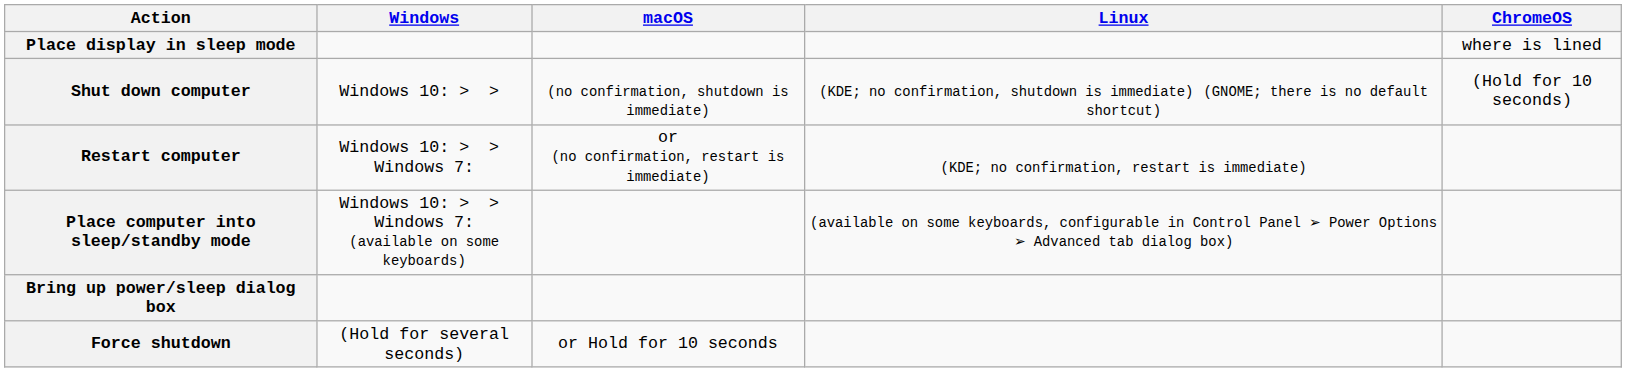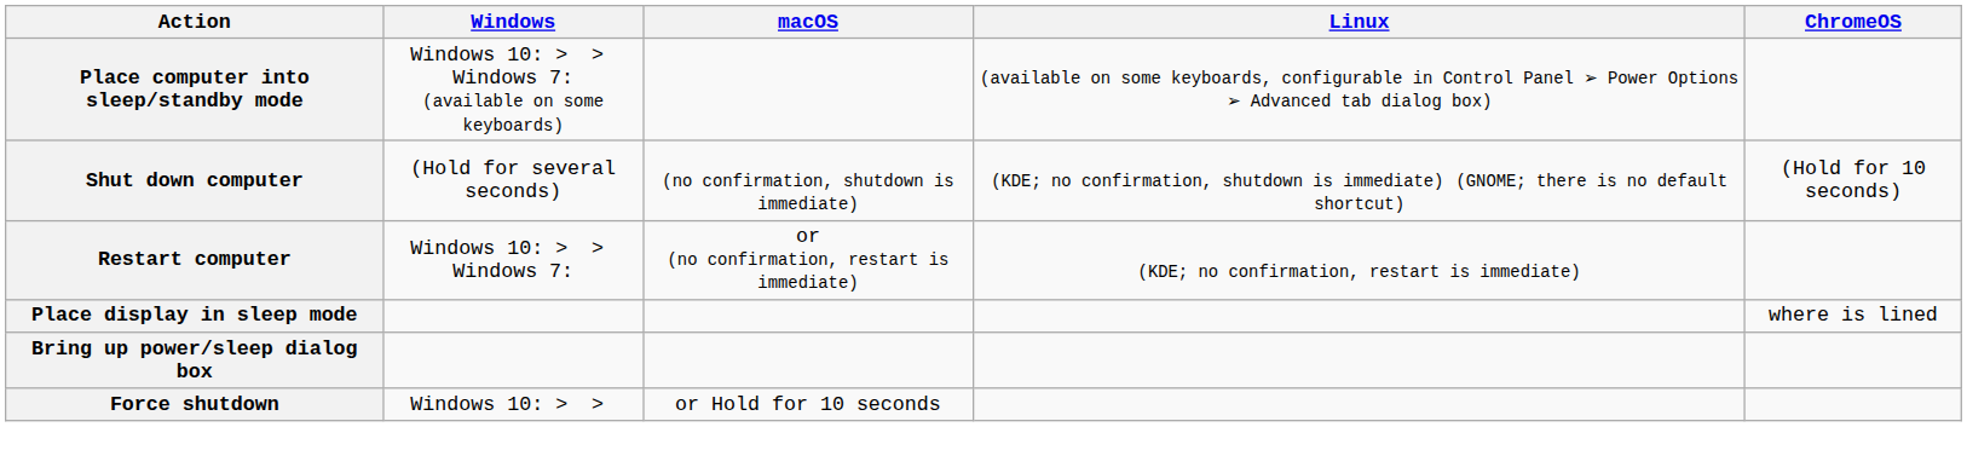rows swapped: Place computer into sleep/standby mode <-> Place display in sleep mode
Shut down computer | Windows: Windows 10: > > -> (Hold for several seconds)
Force shutdown | Windows: (Hold for several seconds) -> Windows 10: > >
